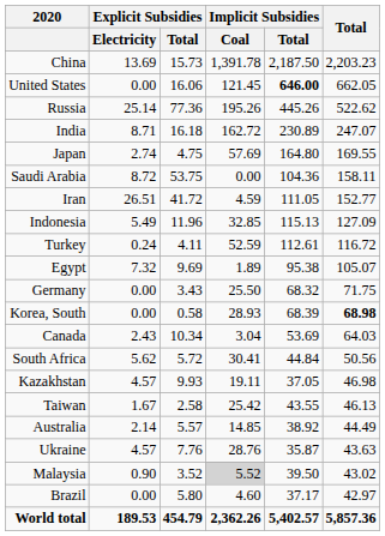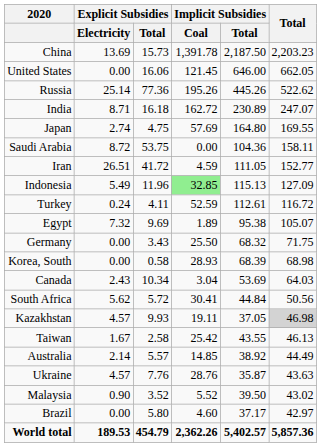United States | Implicit Subsidies / Total: bold -> normal
Indonesia | Implicit Subsidies / Coal: no background -> lightgreen background
Korea, South | Total: bold -> normal
Kazakhstan | Total: no background -> lightgrey background
Malaysia | Implicit Subsidies / Coal: lightgrey background -> no background
